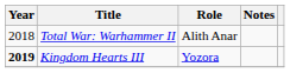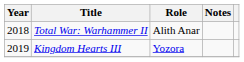Kingdom Hearts III | Year: bold -> normal
